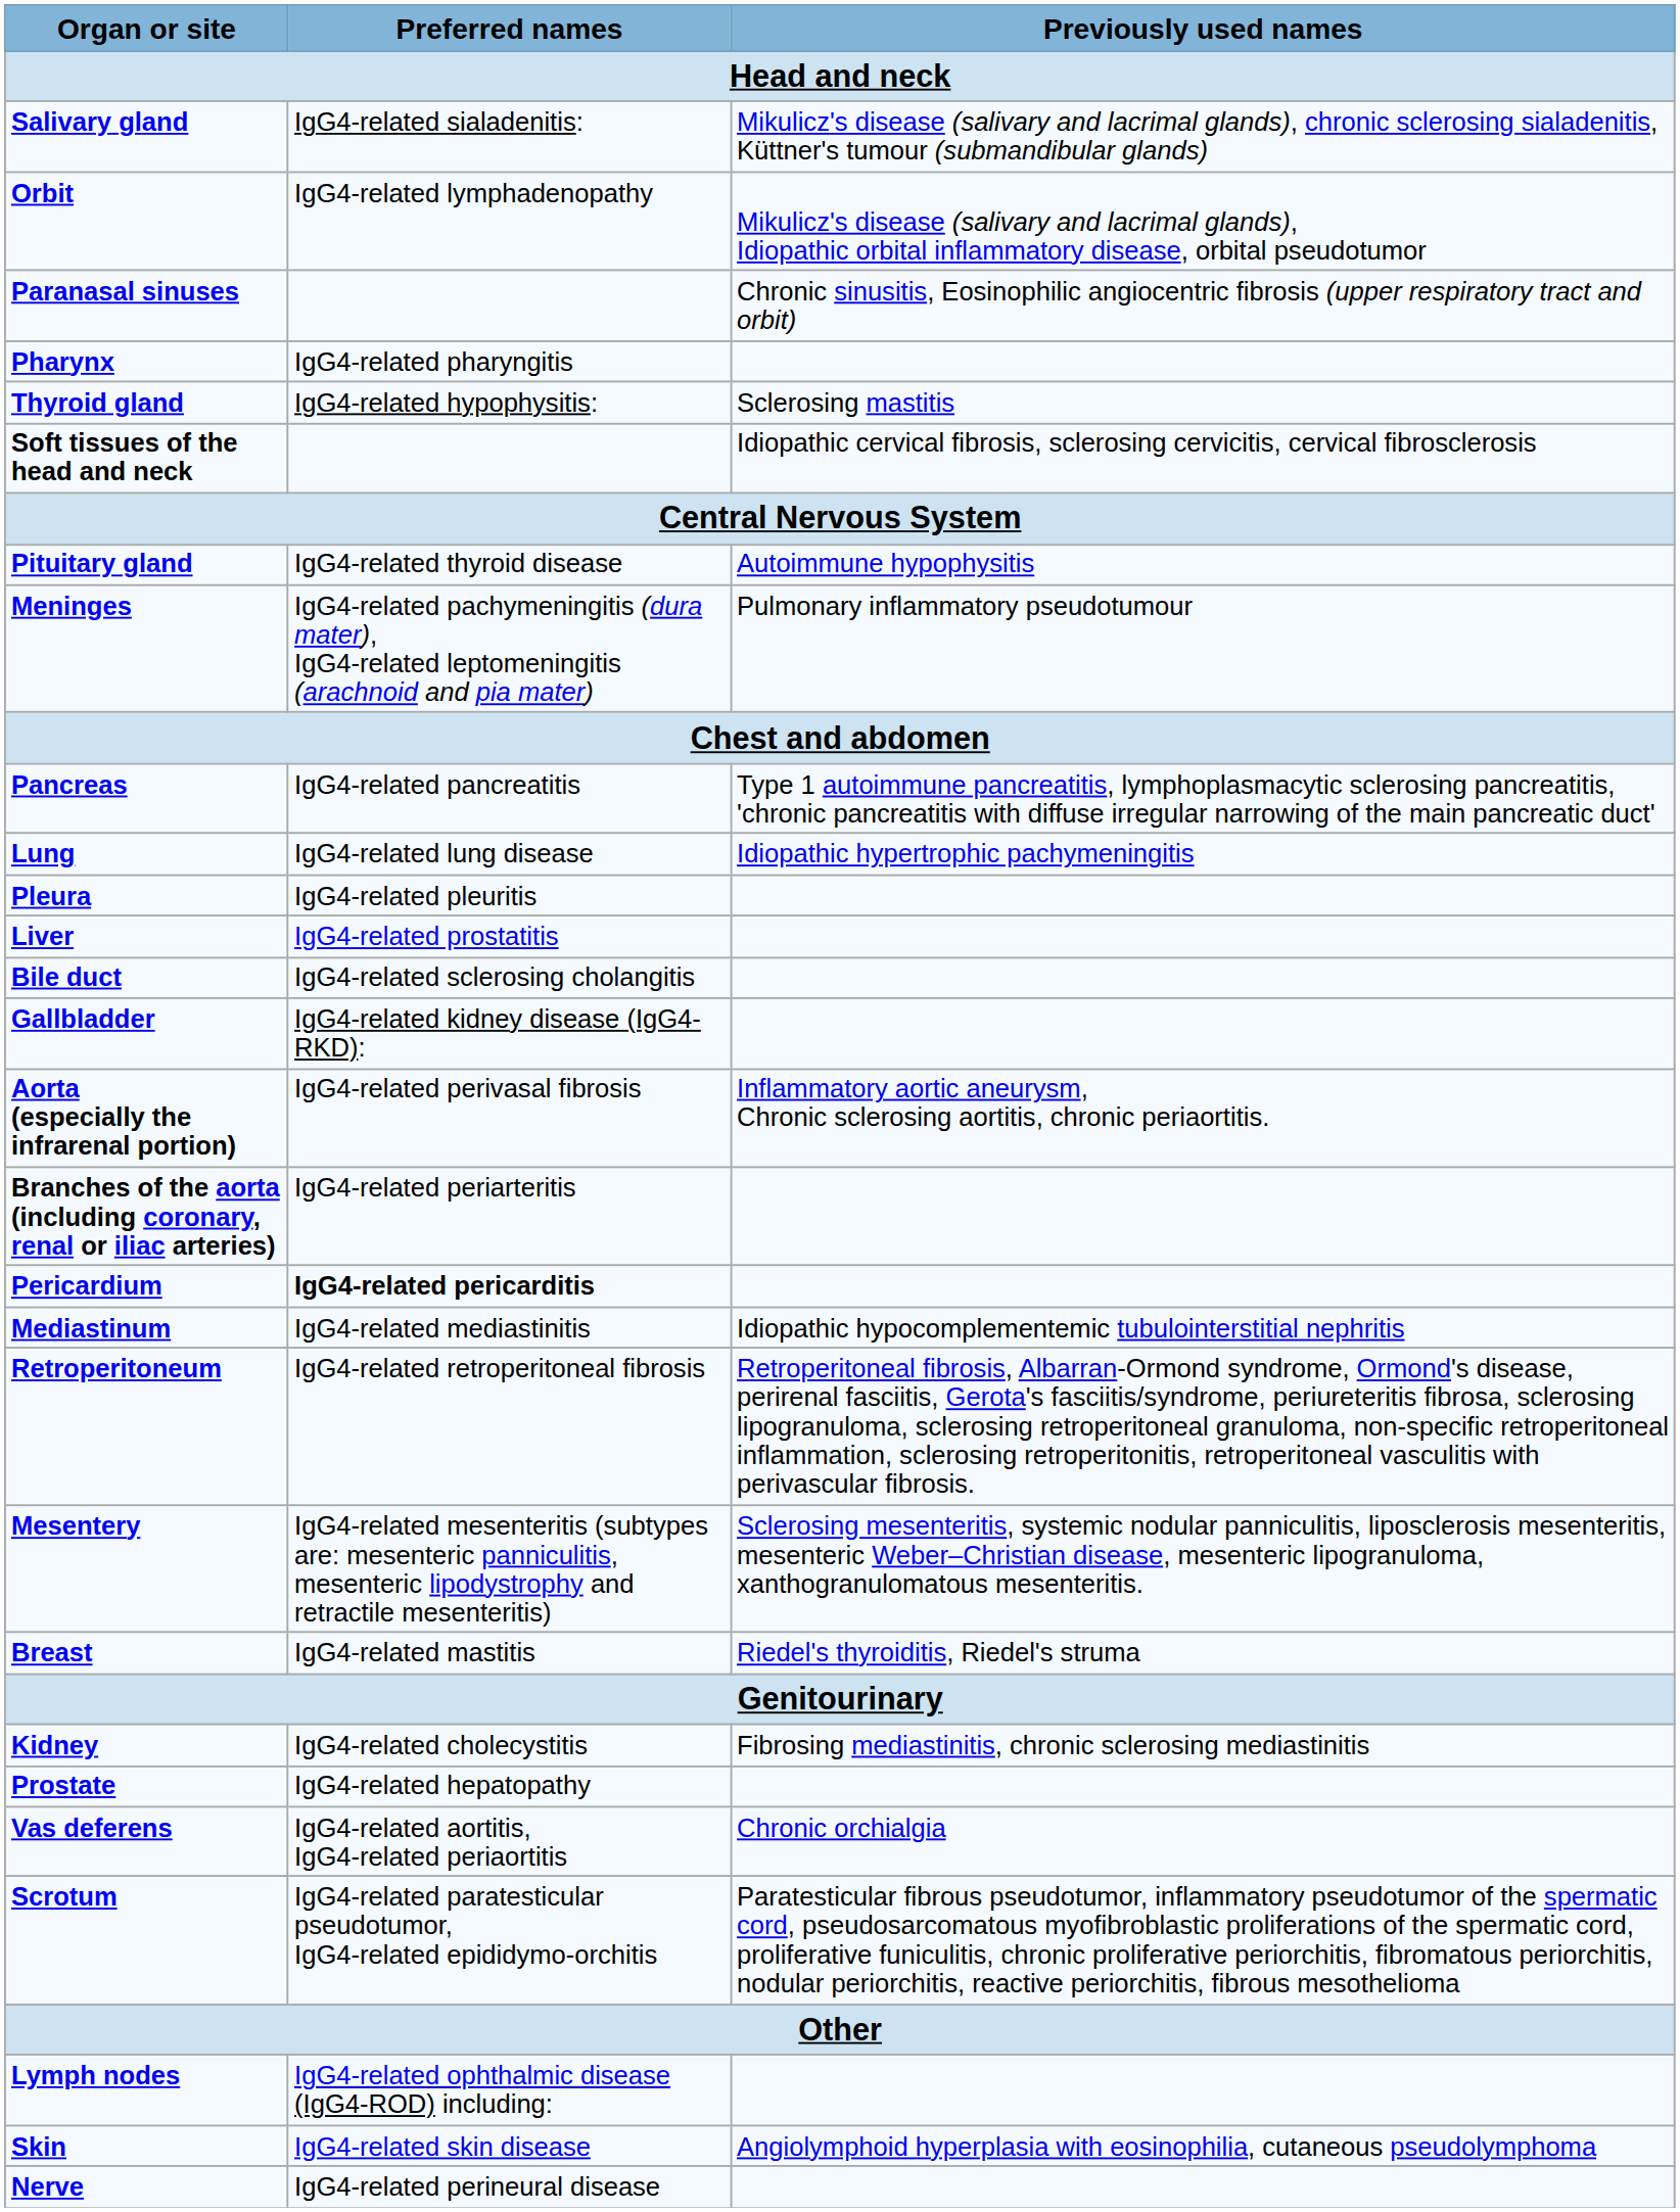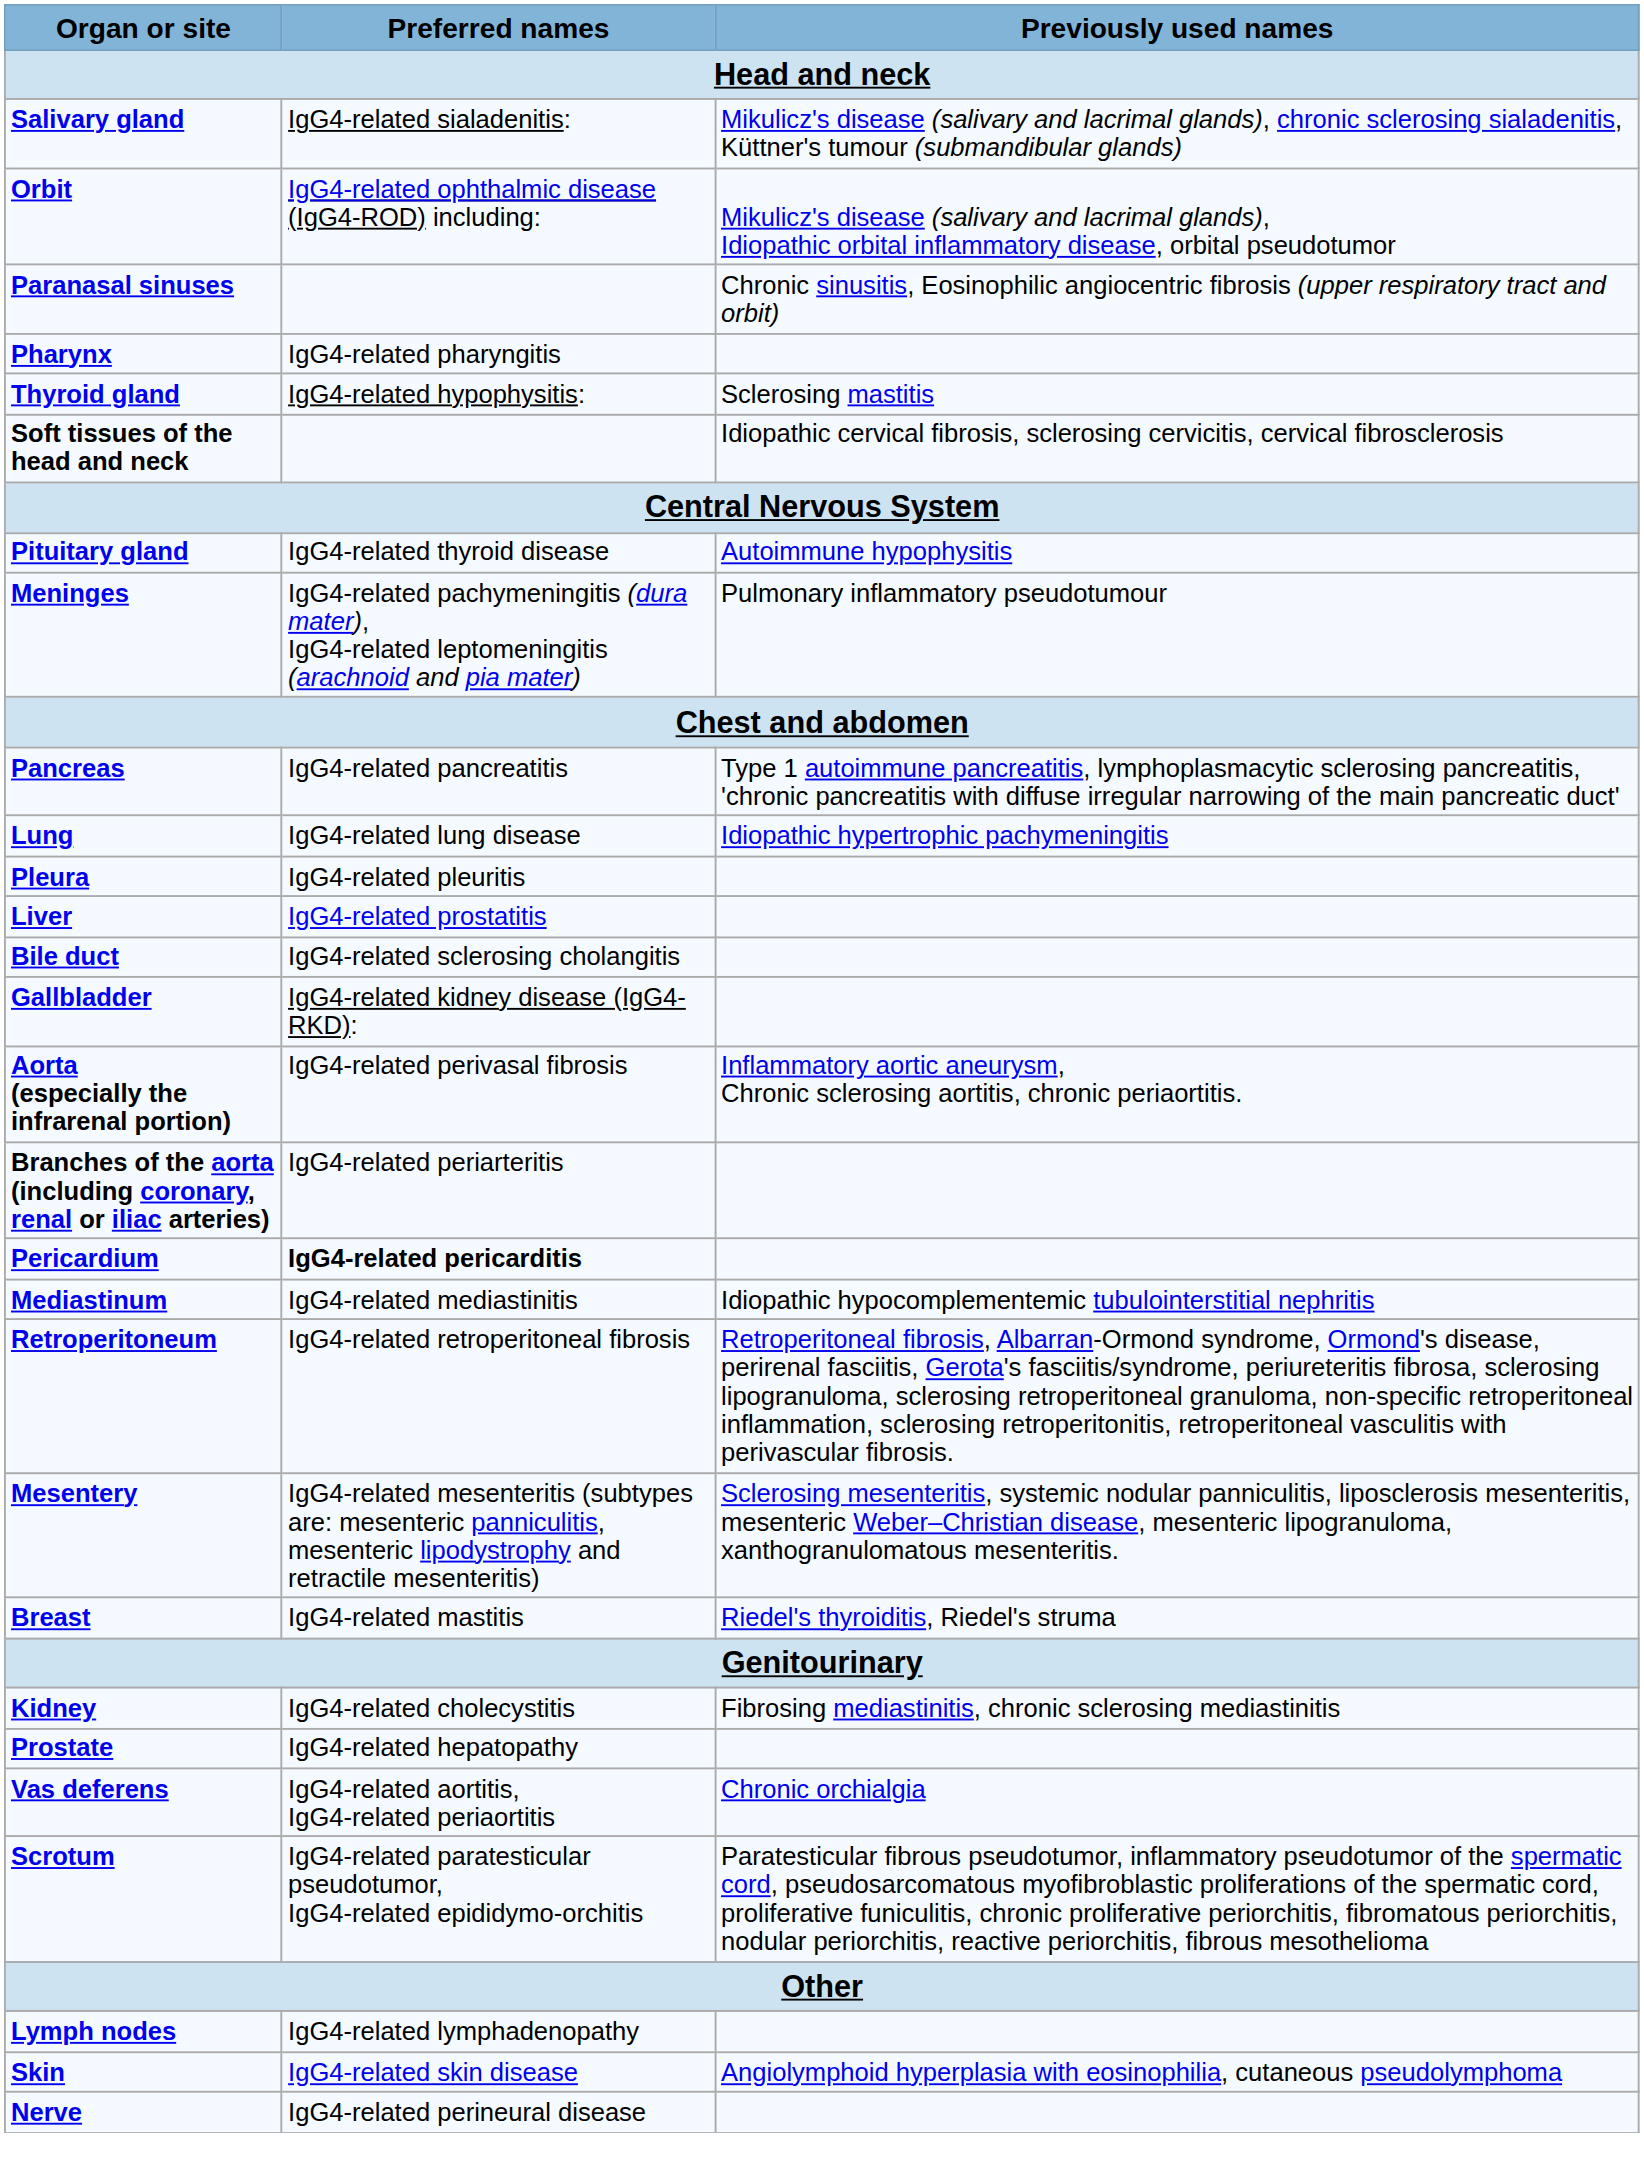Orbit | Preferred names: IgG4-related lymphadenopathy -> IgG4-related ophthalmic disease (IgG4-ROD) including:
Lymph nodes | Preferred names: IgG4-related ophthalmic disease (IgG4-ROD) including: -> IgG4-related lymphadenopathy
